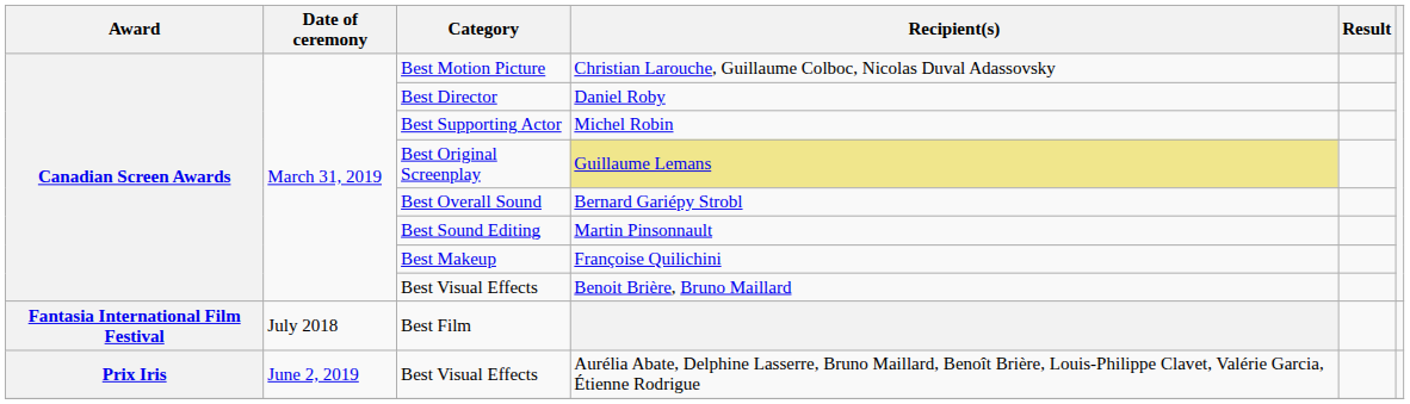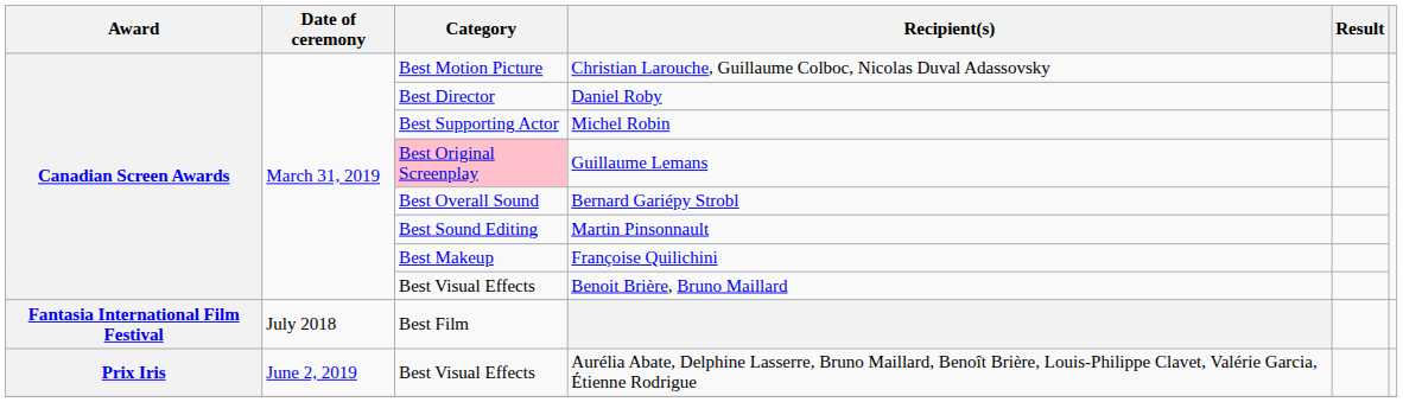Guillaume Lemans | Category: no background -> pink background
Guillaume Lemans | Recipient(s): khaki background -> no background
